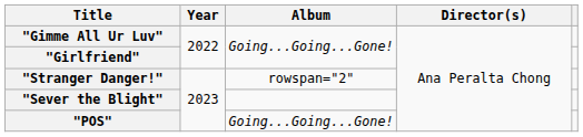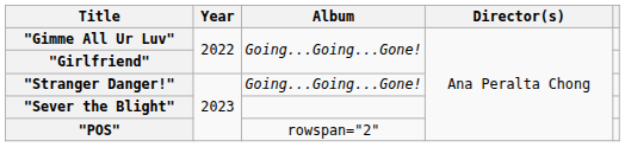"Stranger Danger!" | Album: rowspan="2" -> Going...Going...Gone!
"POS" | Album: Going...Going...Gone! -> rowspan="2"
